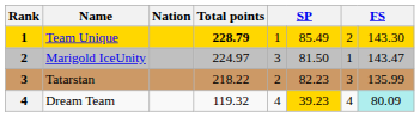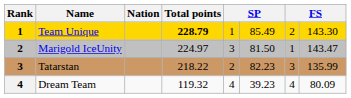Dream Team | column 6: gold background -> no background
Dream Team | column 8: paleturquoise background -> no background
